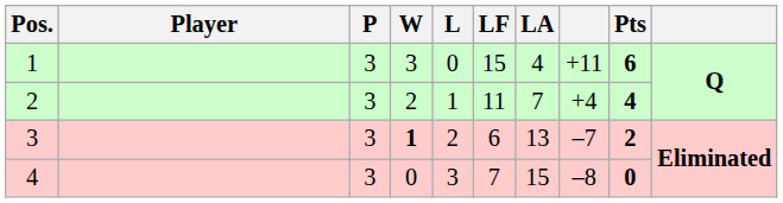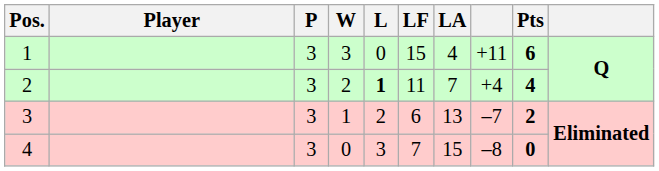row 3 | L: normal -> bold
row 4 | W: bold -> normal
